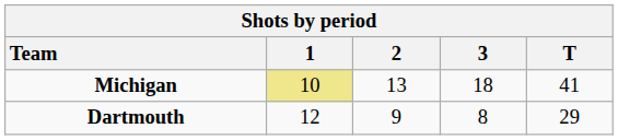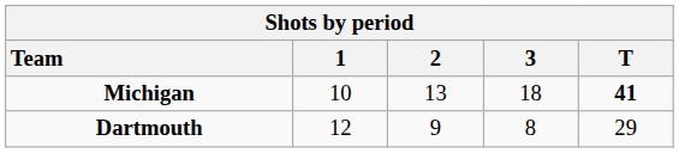Michigan | 1: khaki background -> no background
Michigan | T: normal -> bold
